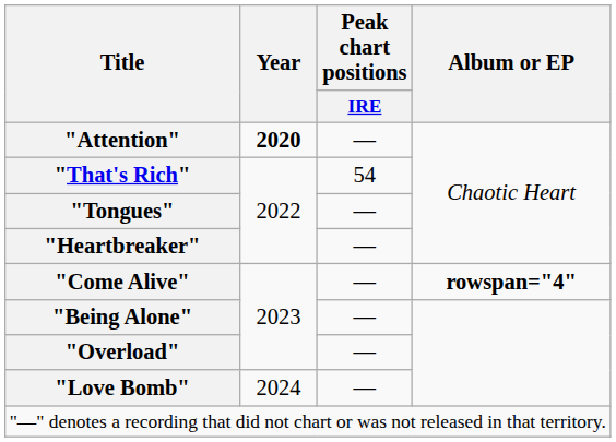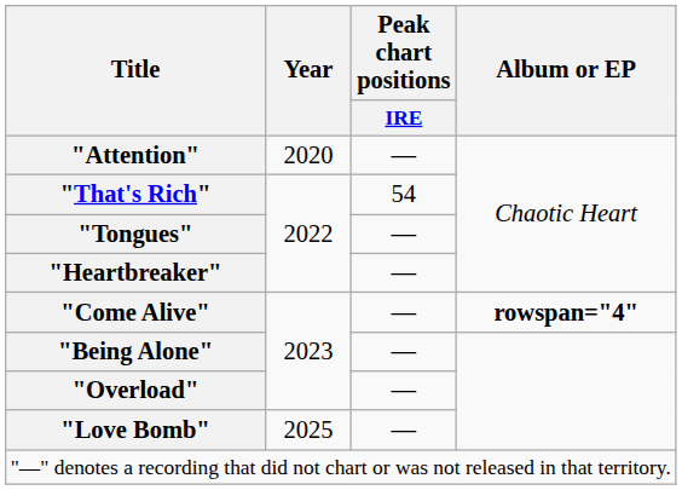"Attention" | Year: bold -> normal
"Love Bomb" | Year: 2024 -> 2025
